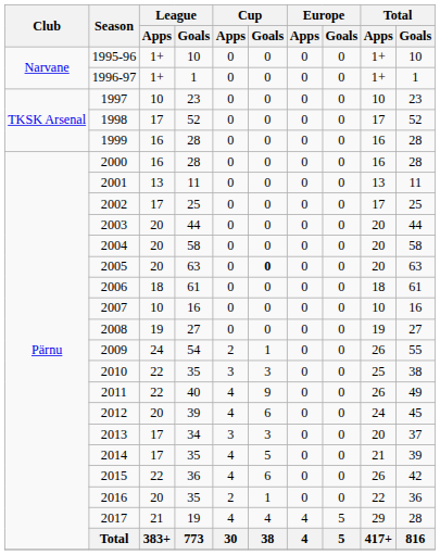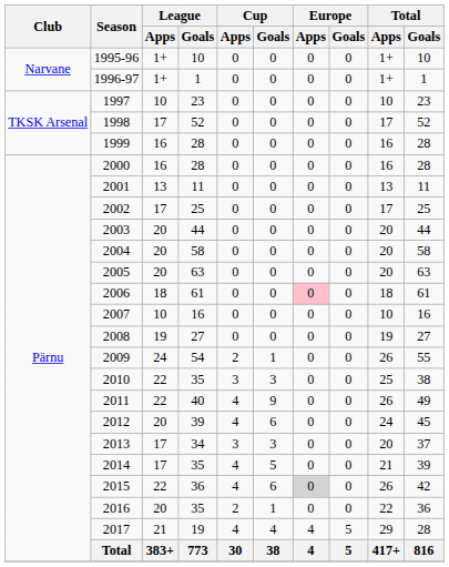2005 | Cup / Goals: bold -> normal
2006 | Europe / Apps: no background -> pink background
2015 | Europe / Apps: no background -> lightgrey background
